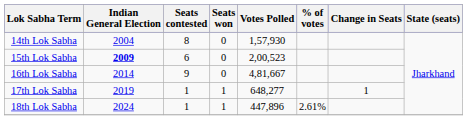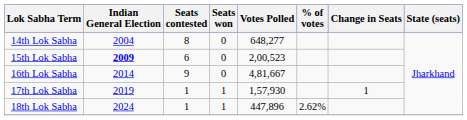14th Lok Sabha | Votes Polled: 1,57,930 -> 648,277
17th Lok Sabha | Votes Polled: 648,277 -> 1,57,930
18th Lok Sabha | % of votes: 2.61% -> 2.62%
